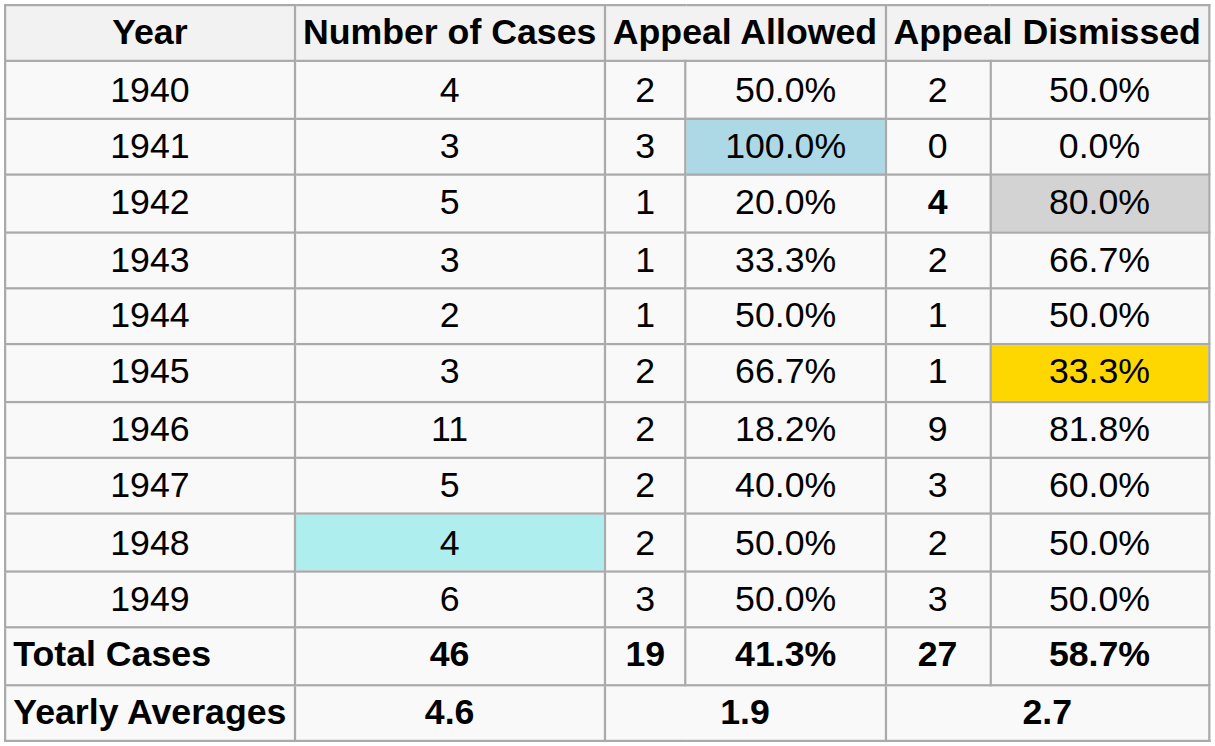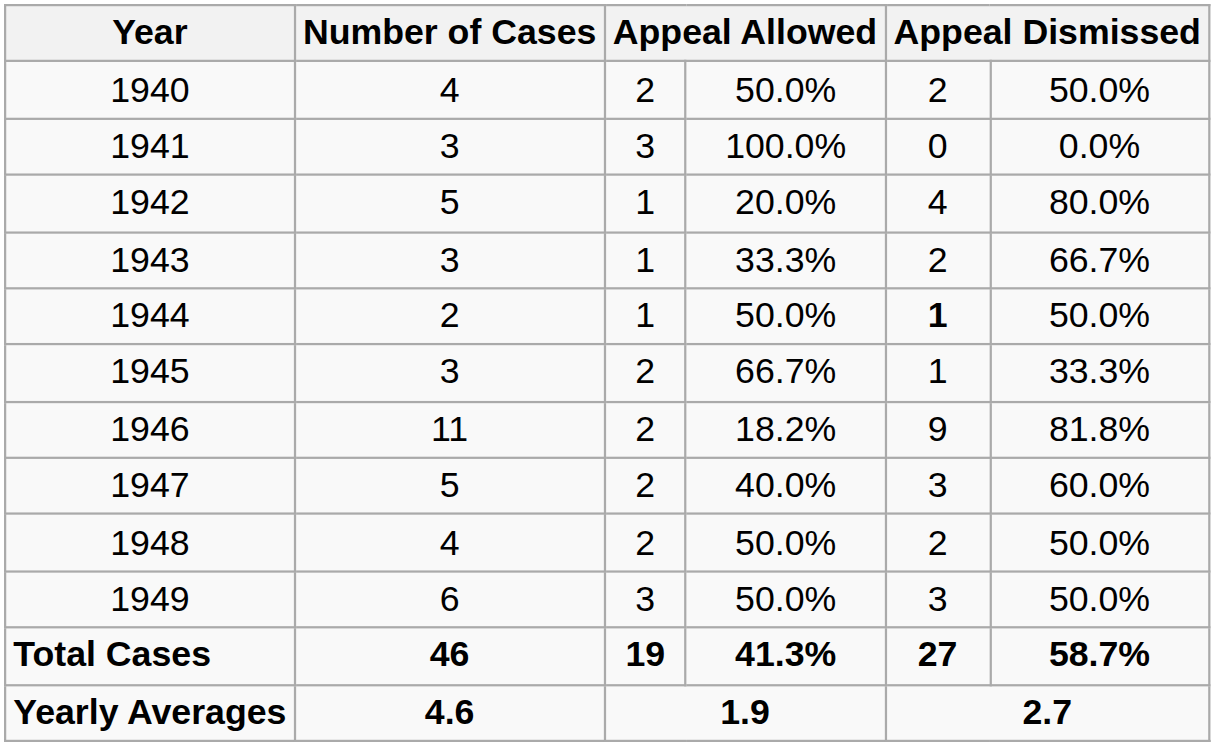1941 | column 4: lightblue background -> no background
1942 | column 5: bold -> normal
1942 | column 6: lightgrey background -> no background
1944 | column 5: normal -> bold
1945 | column 6: gold background -> no background
1948 | Number of Cases: paleturquoise background -> no background
